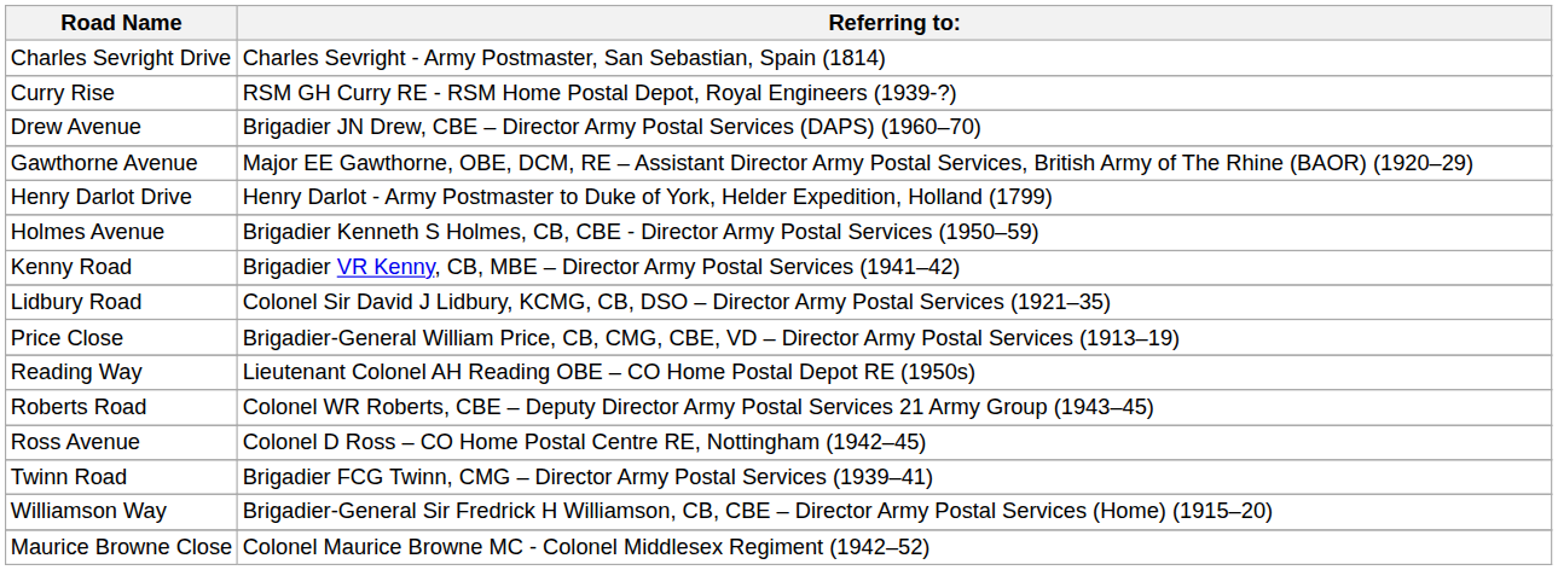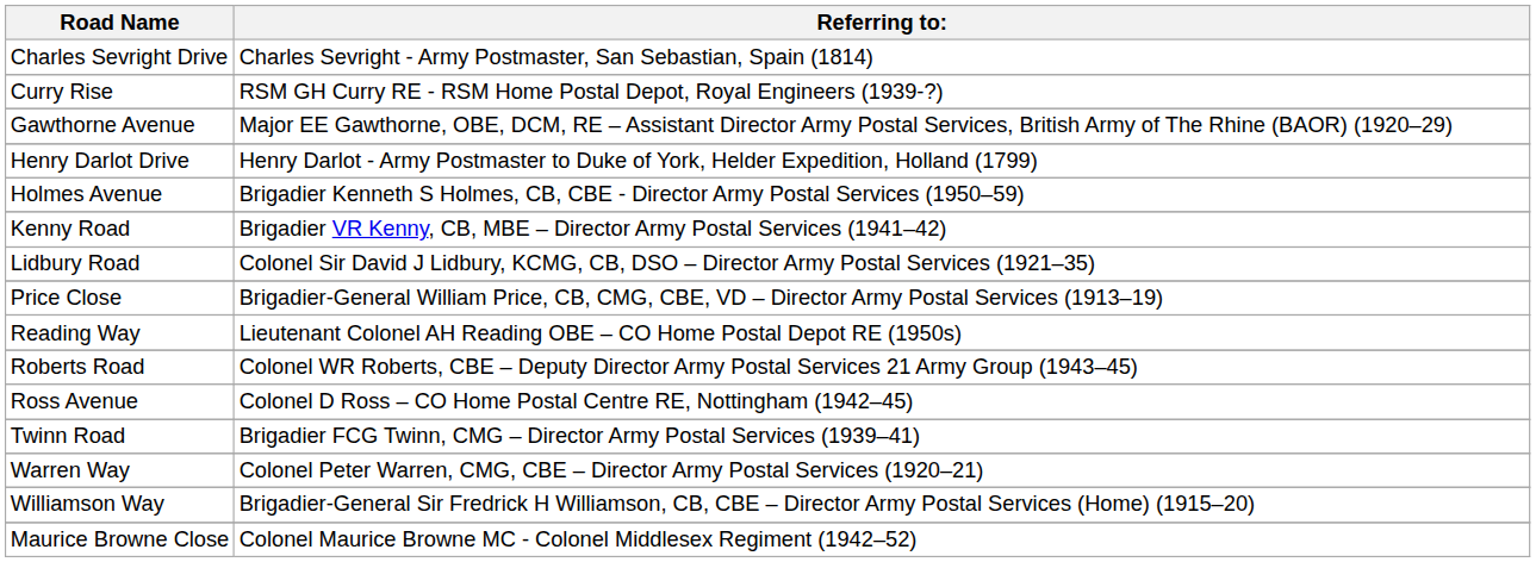- row: Drew Avenue | Brigadier JN Drew, CBE – Director Army Postal Services (DAPS) (1960–70)
+ row: Warren Way | Colonel Peter Warren, CMG, CBE – Director Army Postal Services (1920–21)
